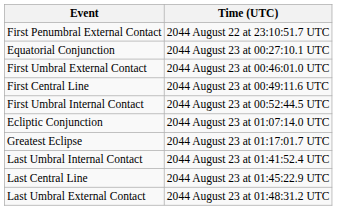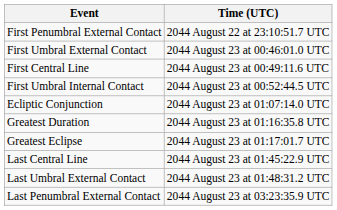- row: Equatorial Conjunction | 2044 August 23 at 00:27:10.1 UTC
+ row: Greatest Duration | 2044 August 23 at 01:16:35.8 UTC
- row: Last Umbral Internal Contact | 2044 August 23 at 01:41:52.4 UTC
+ row: Last Penumbral External Contact | 2044 August 23 at 03:23:35.9 UTC
